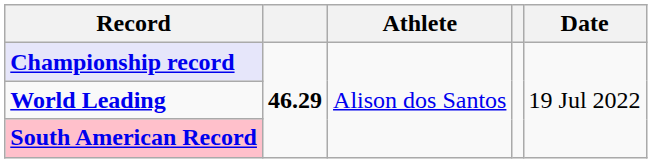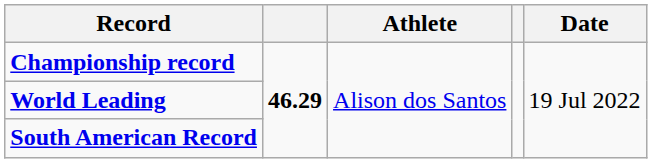Championship record | Record: lavender background -> no background
South American Record | Record: pink background -> no background
